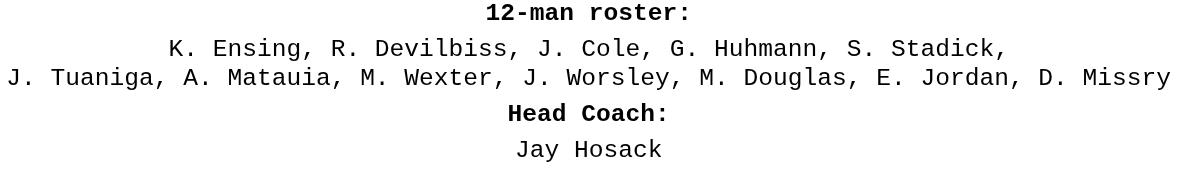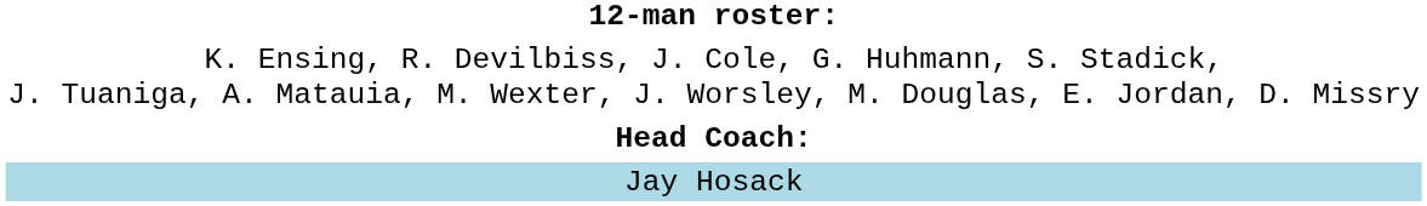row 4 | column 1: no background -> lightblue background
